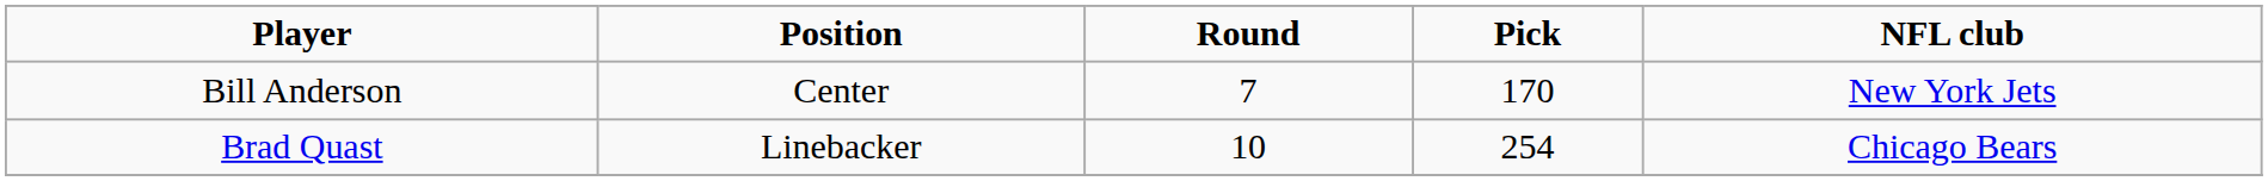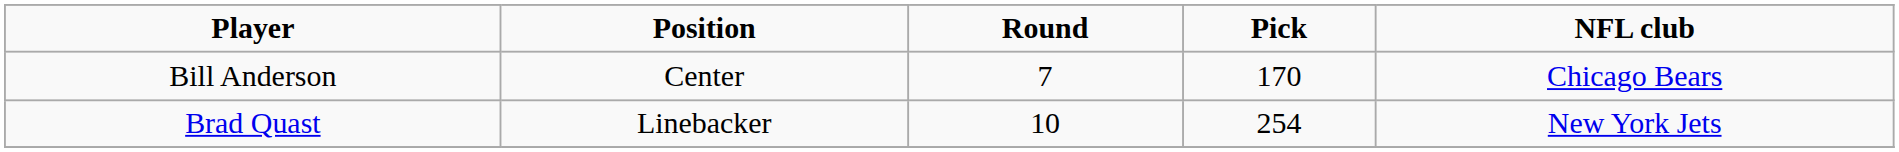Bill Anderson | NFL club: New York Jets -> Chicago Bears
Brad Quast | NFL club: Chicago Bears -> New York Jets
